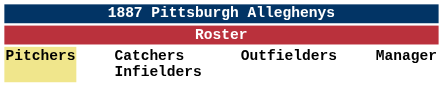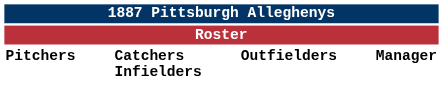Pitchers | column 1: khaki background -> no background
